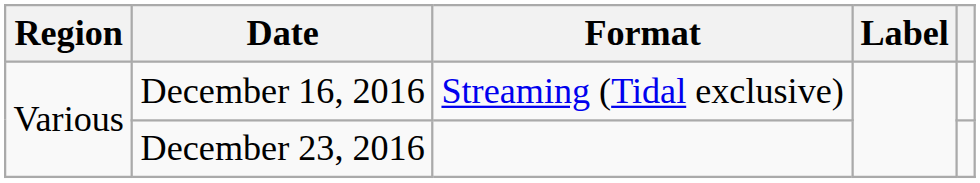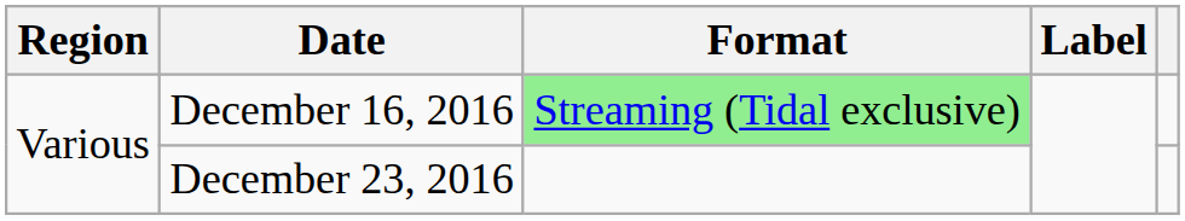December 16, 2016 | Format: no background -> lightgreen background
